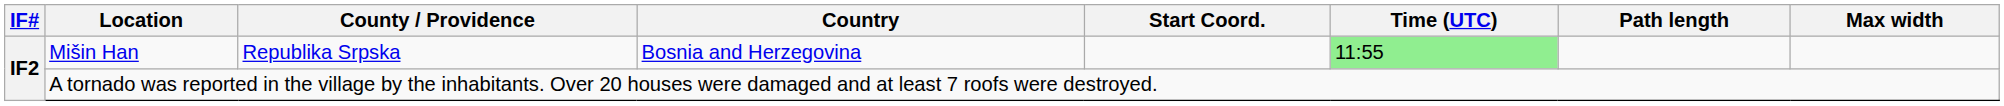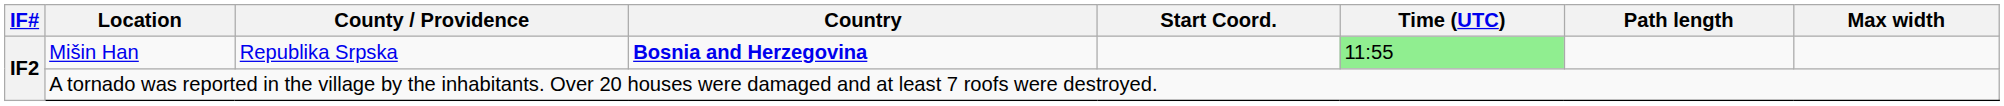Mišin Han | Country: normal -> bold
